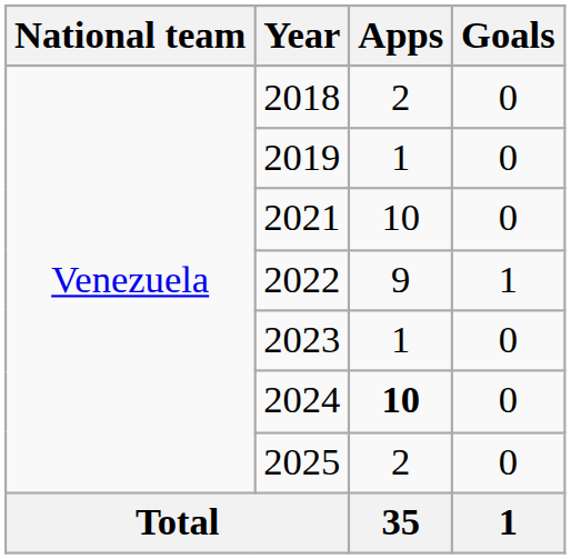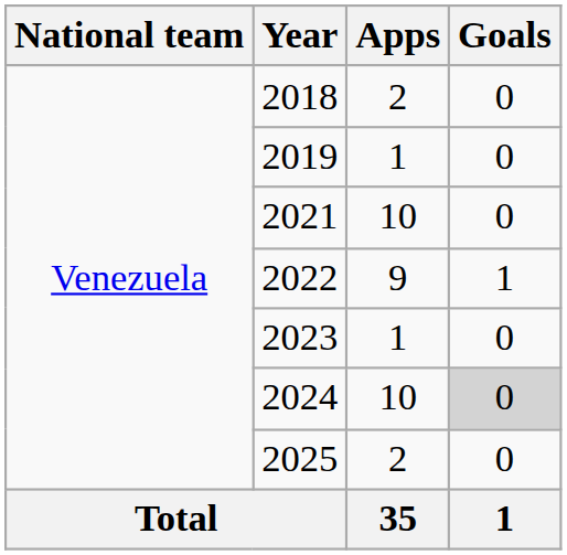2024 | Apps: bold -> normal
2024 | Goals: no background -> lightgrey background
